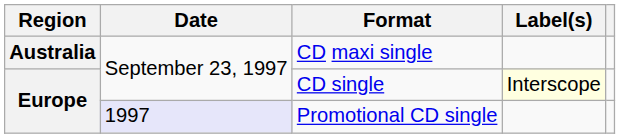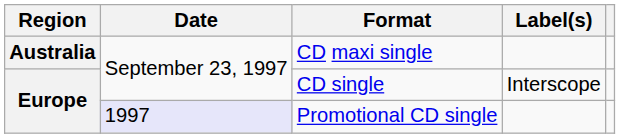CD single | Label(s): lightyellow background -> no background
